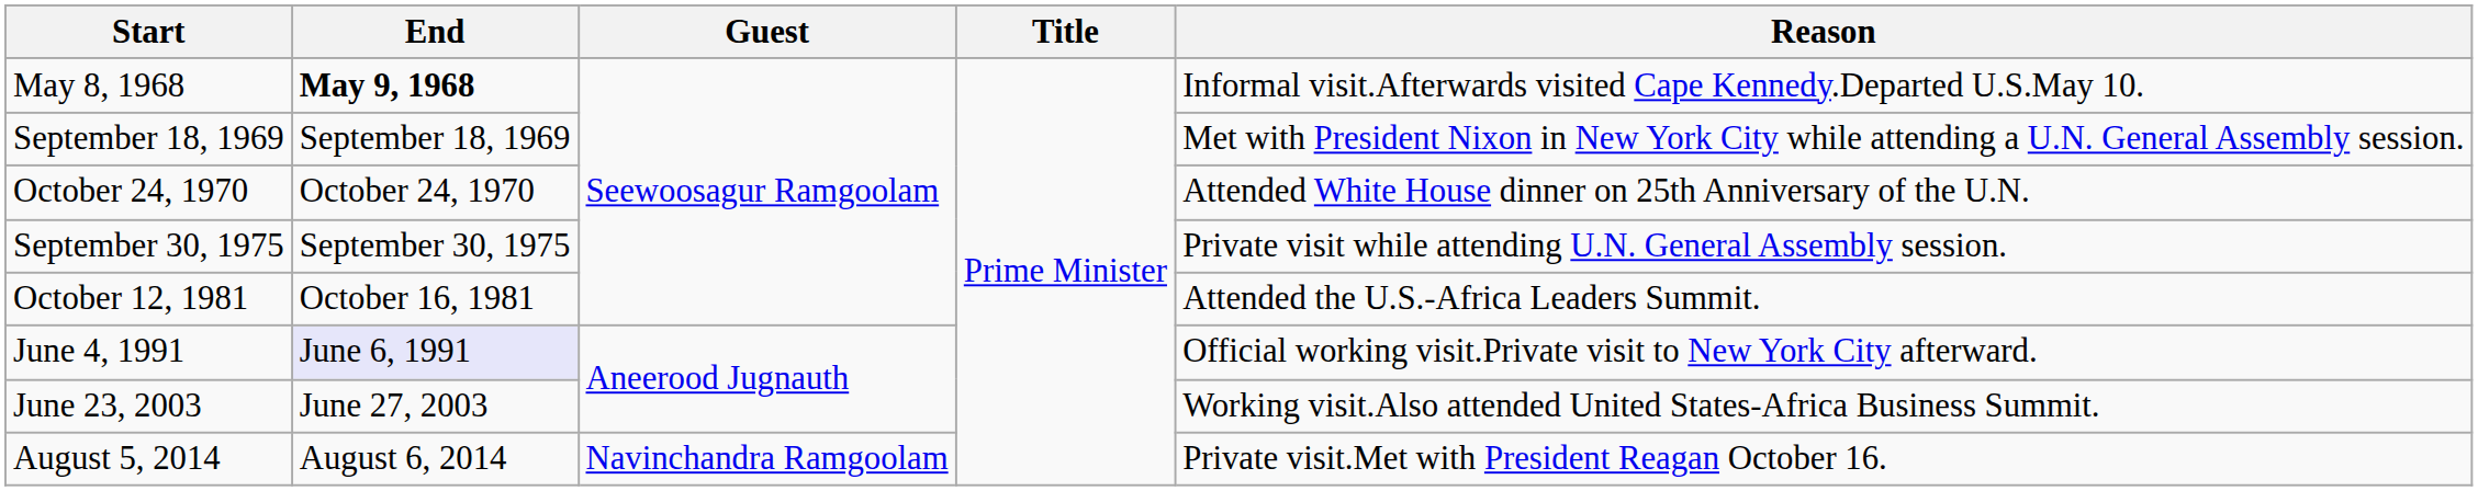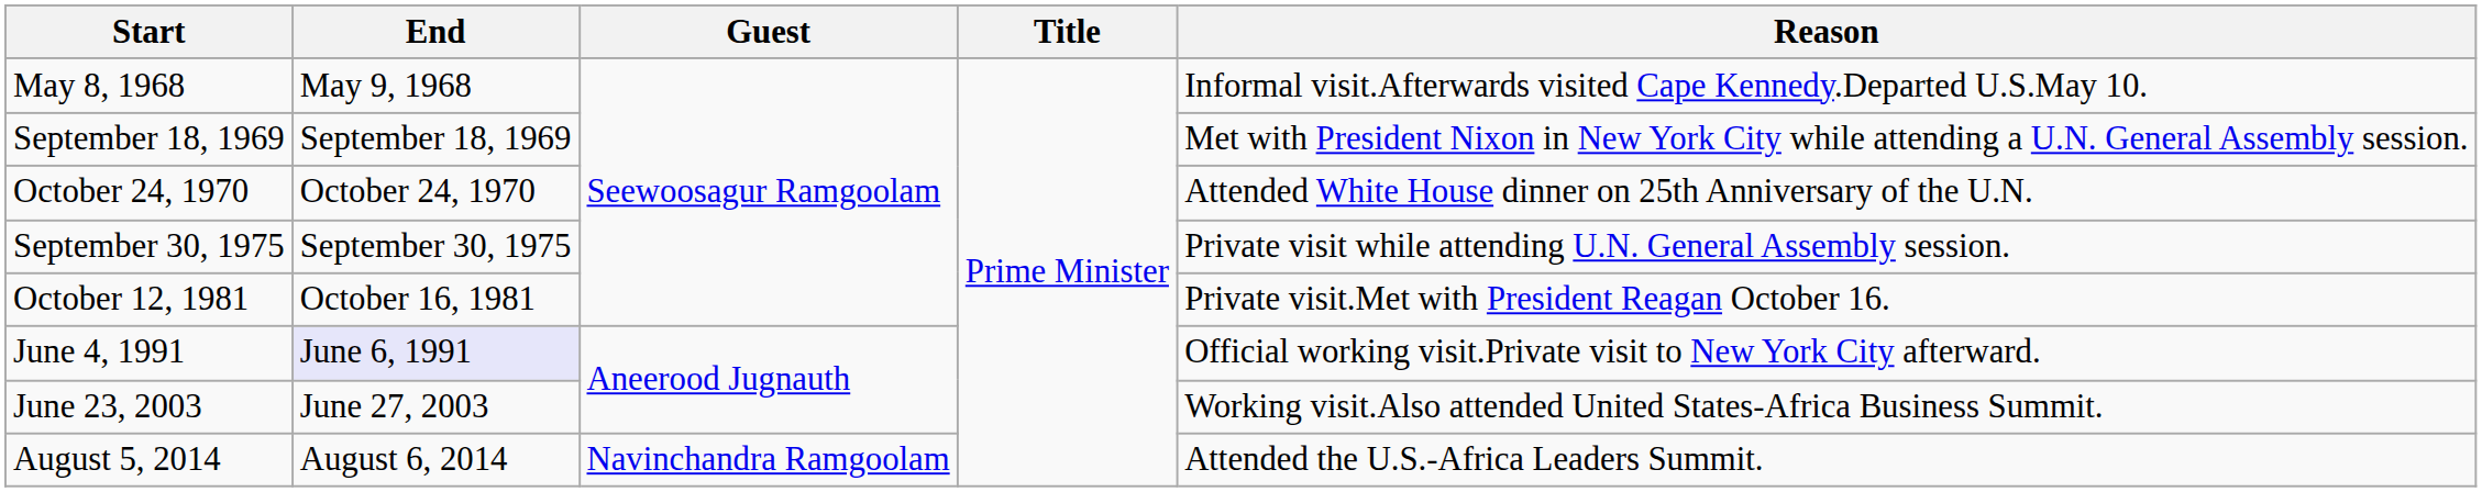May 8, 1968 | End: bold -> normal
October 12, 1981 | Reason: Attended the U.S.-Africa Leaders Summit. -> Private visit.Met with President Reagan October 16.
August 5, 2014 | Reason: Private visit.Met with President Reagan October 16. -> Attended the U.S.-Africa Leaders Summit.
